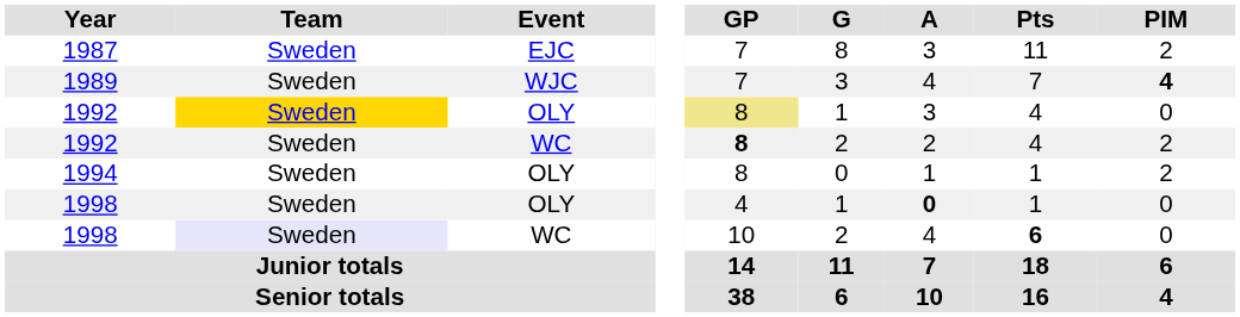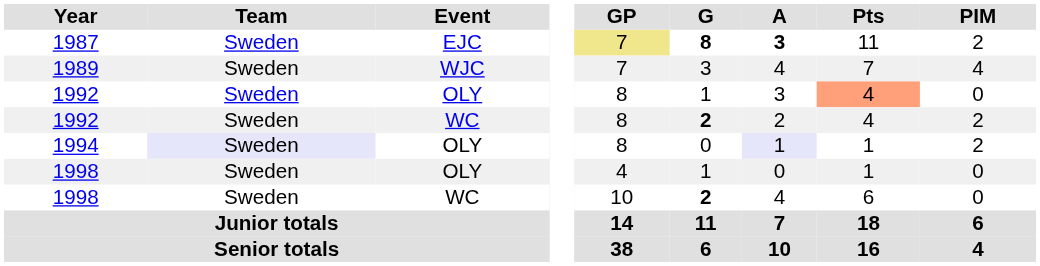1987 | GP: no background -> khaki background
1987 | G: normal -> bold
1987 | A: normal -> bold
1989 | PIM: bold -> normal
1992 / OLY | Team: gold background -> no background
1992 / OLY | GP: khaki background -> no background
1992 / OLY | Pts: no background -> lightsalmon background
1992 / WC | GP: bold -> normal
1992 / WC | G: normal -> bold
1994 | Team: no background -> lavender background
1994 | A: no background -> lavender background
1998 / OLY | A: bold -> normal
1998 / WC | Team: lavender background -> no background
1998 / WC | G: normal -> bold
1998 / WC | Pts: bold -> normal
